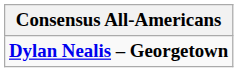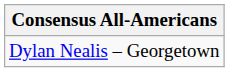row 2 | column 1: bold -> normal
